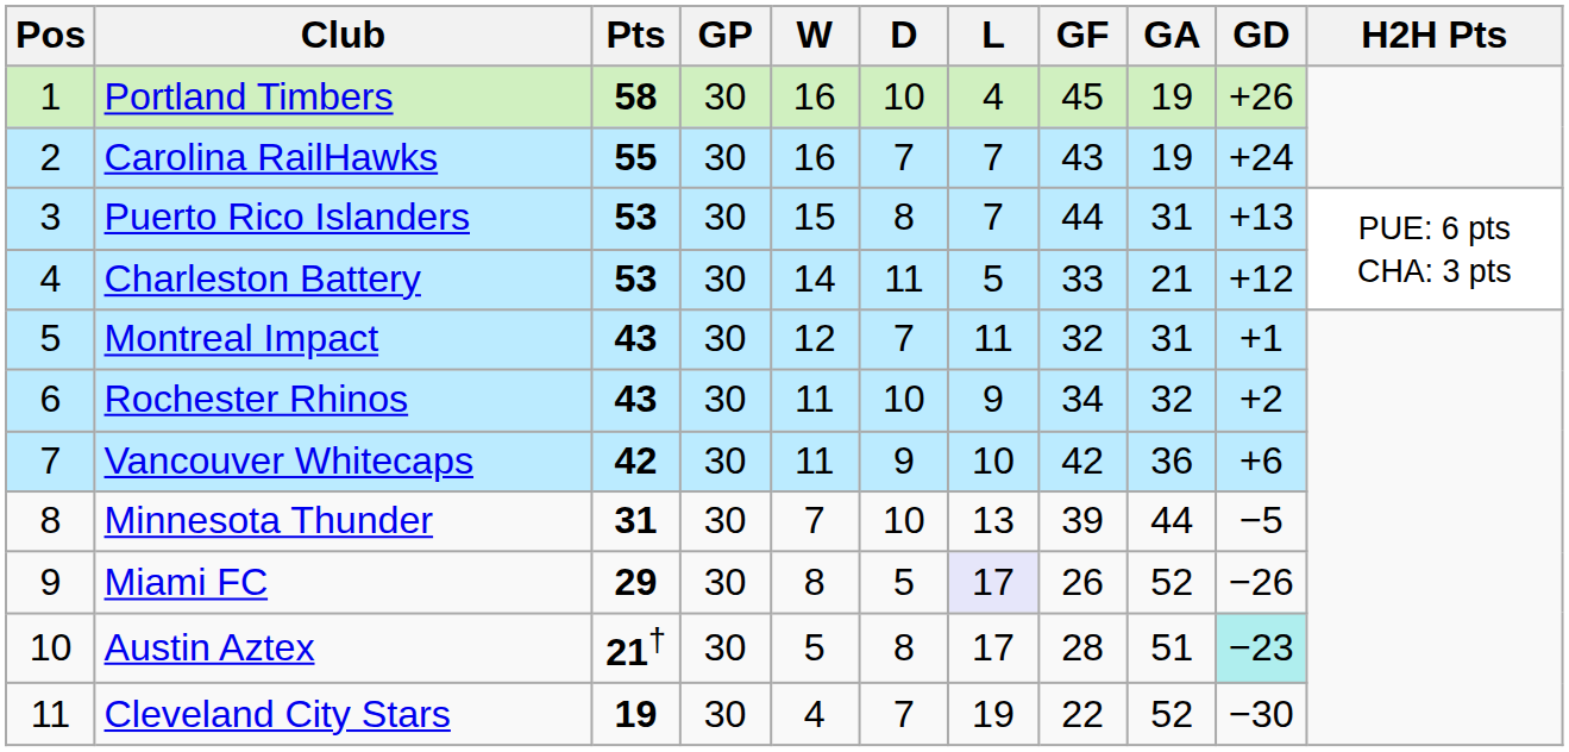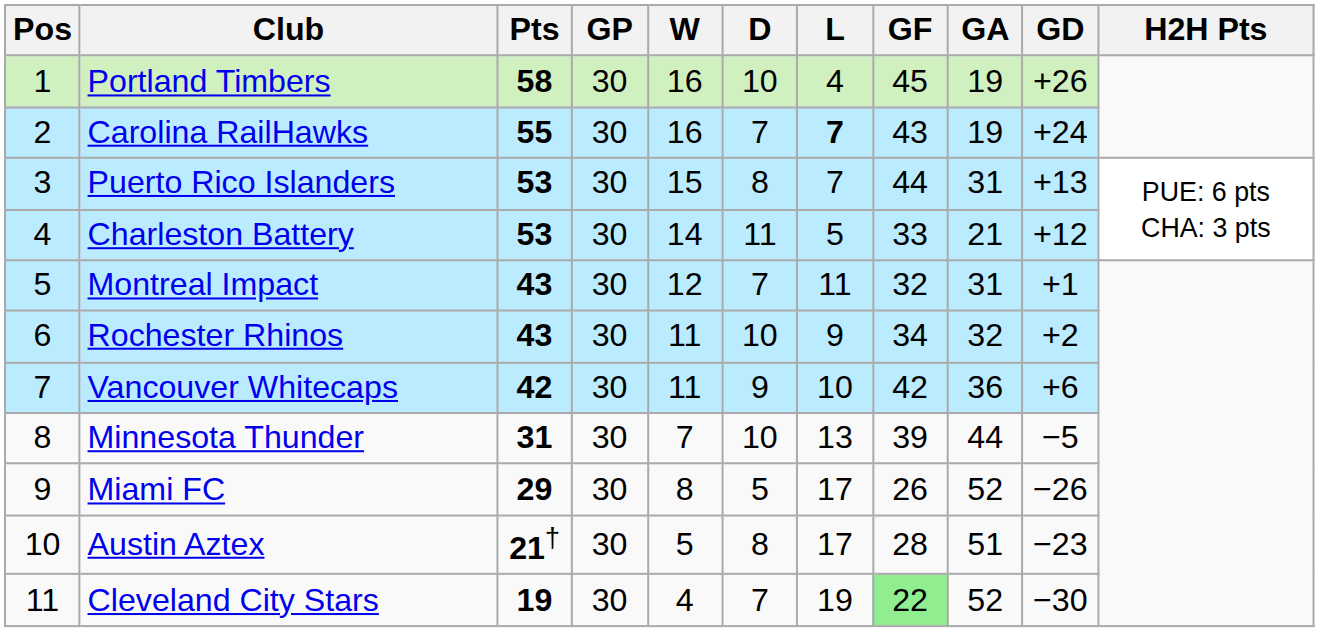Carolina RailHawks | L: normal -> bold
Miami FC | L: lavender background -> no background
Austin Aztex | GD: paleturquoise background -> no background
Cleveland City Stars | GF: no background -> lightgreen background
